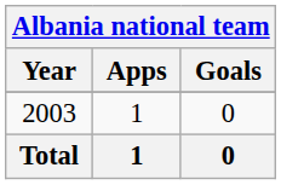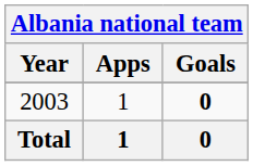2003 | Goals: normal -> bold
